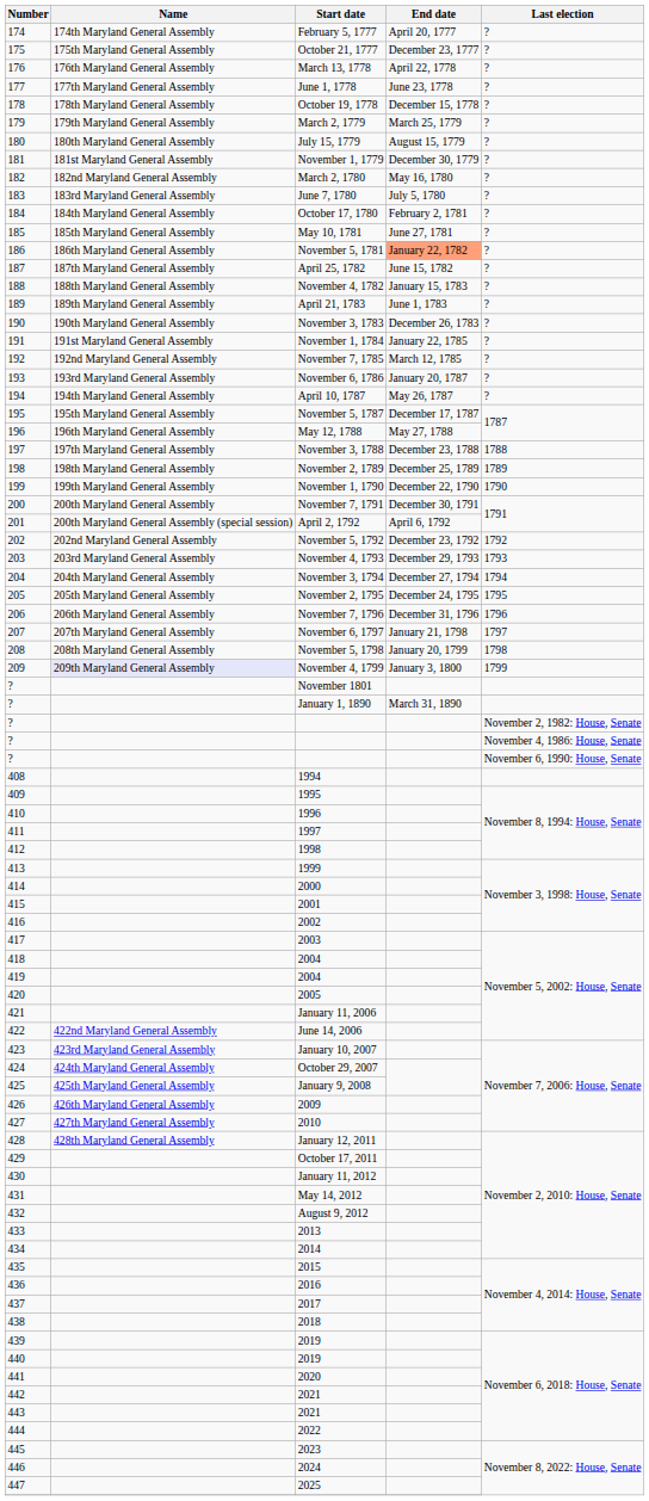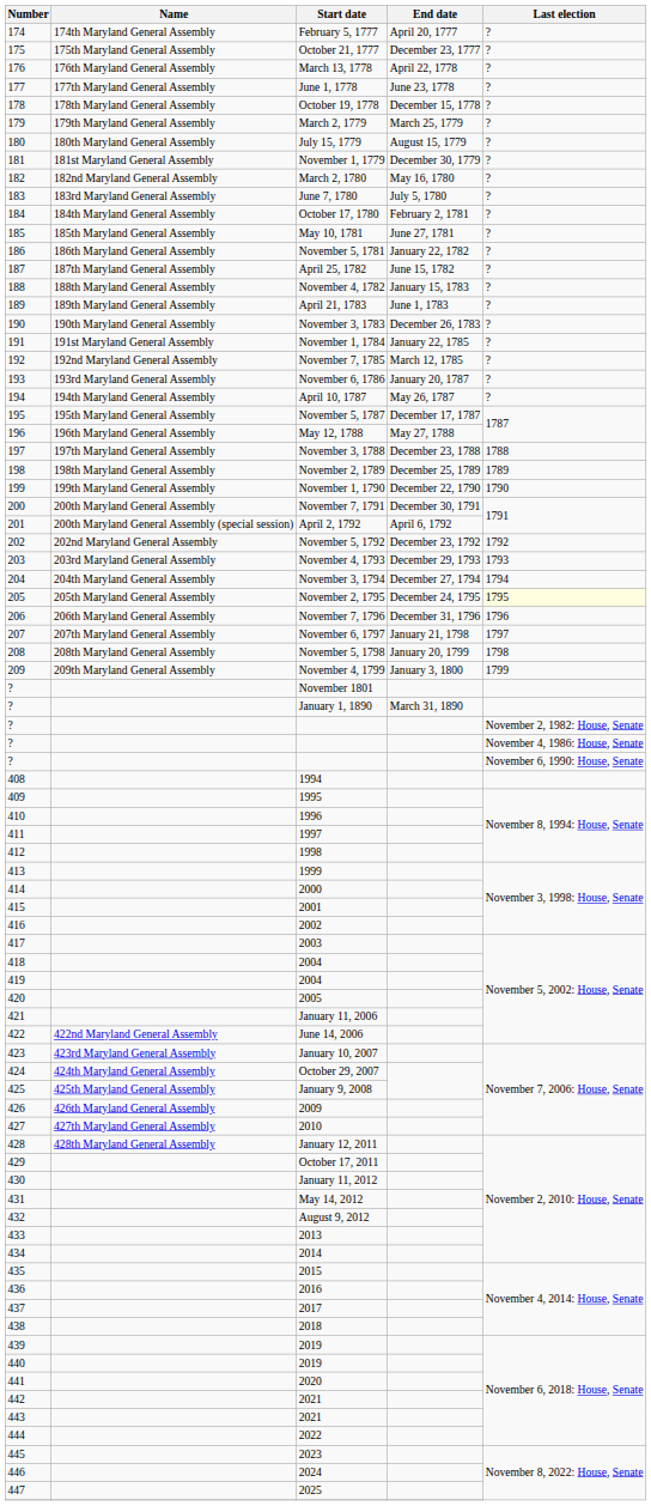November 5, 1781 | End date: lightsalmon background -> no background
November 2, 1795 | Last election: no background -> lightyellow background
November 4, 1799 | Name: lavender background -> no background
